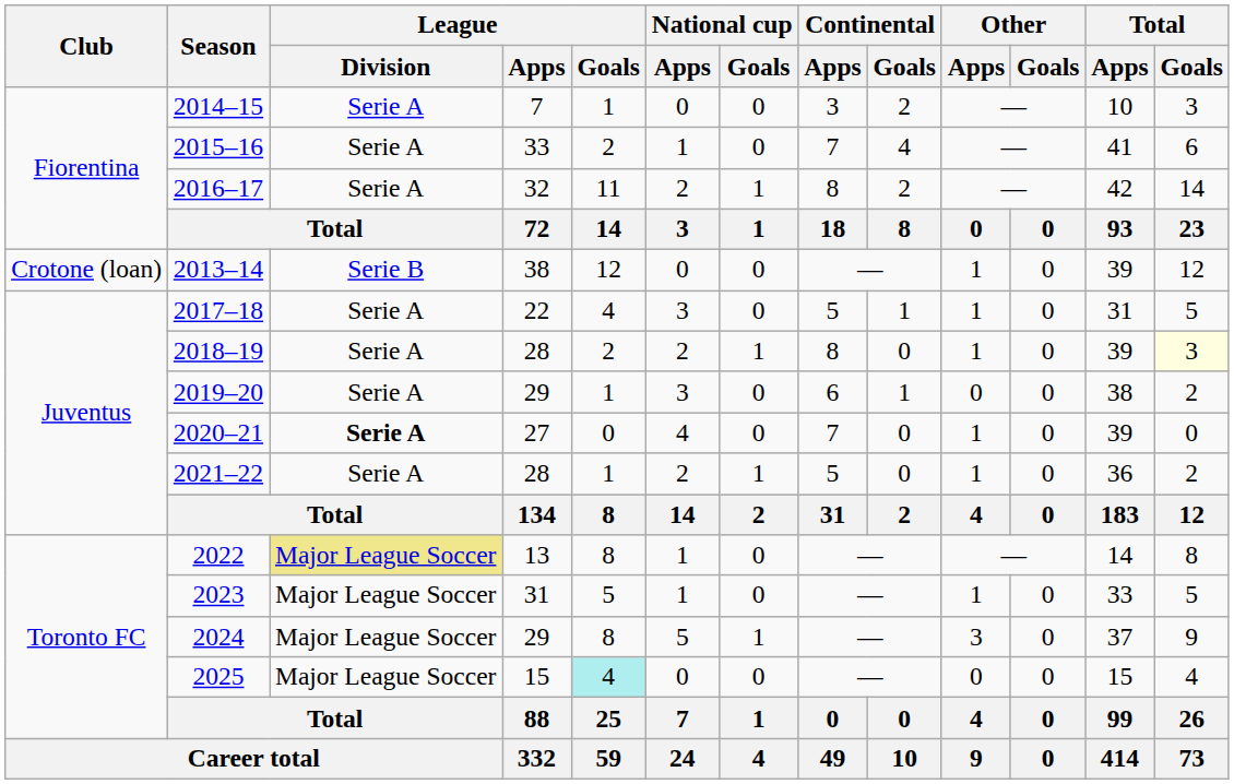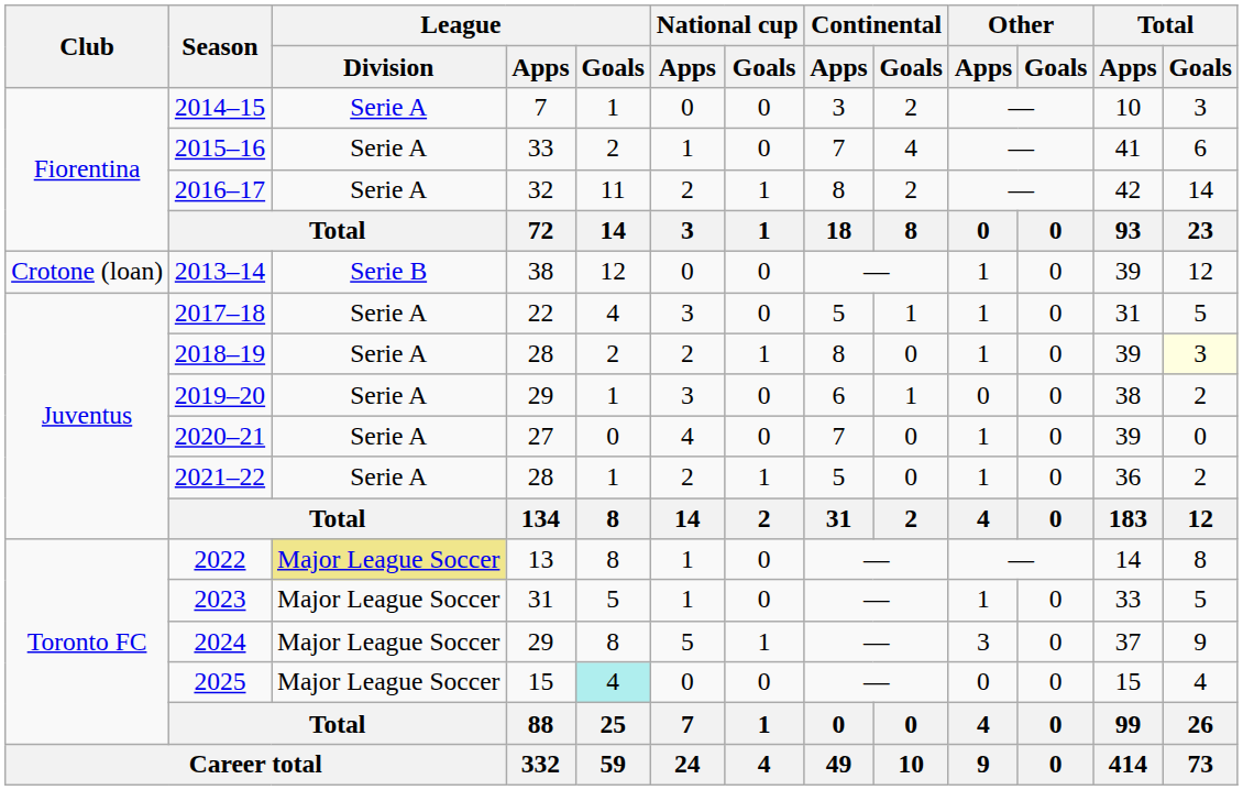2020–21 | League / Division: bold -> normal
